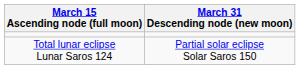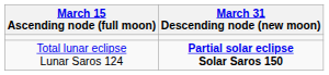row 3 | March 31 Descending node (new moon): normal -> bold
